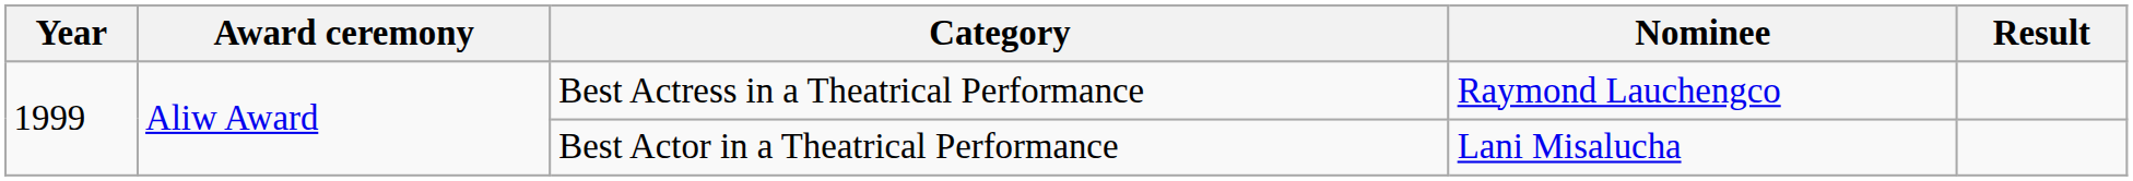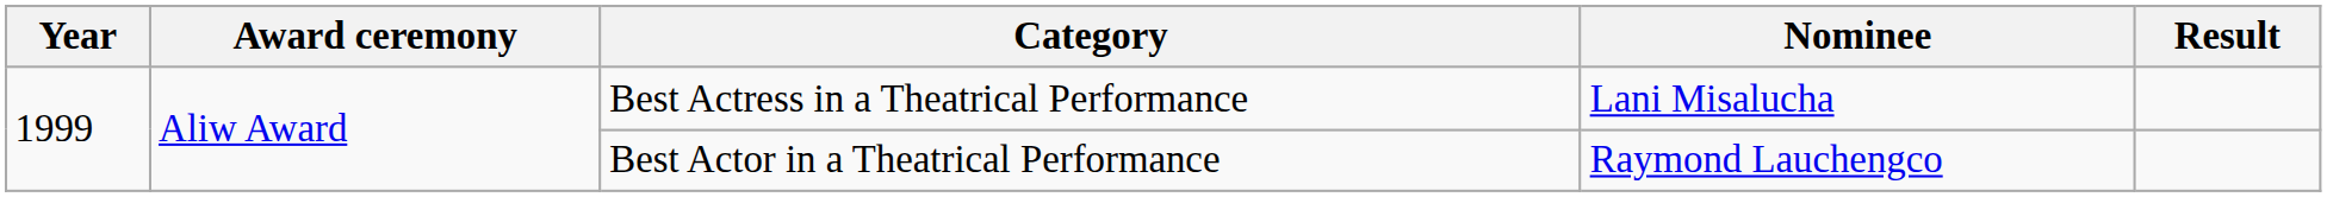Best Actress in a Theatrical Performance | Nominee: Raymond Lauchengco -> Lani Misalucha
Best Actor in a Theatrical Performance | Nominee: Lani Misalucha -> Raymond Lauchengco
